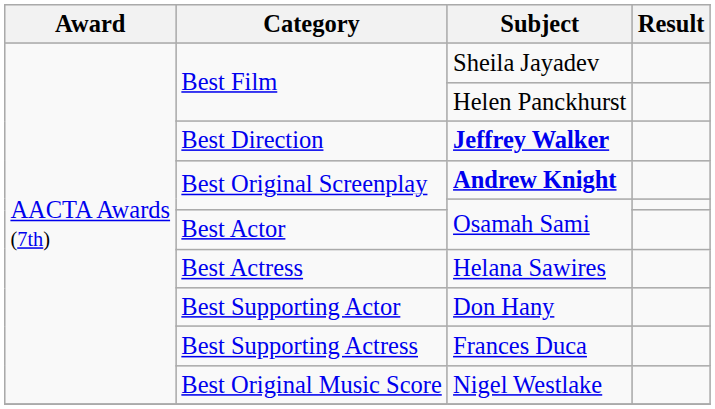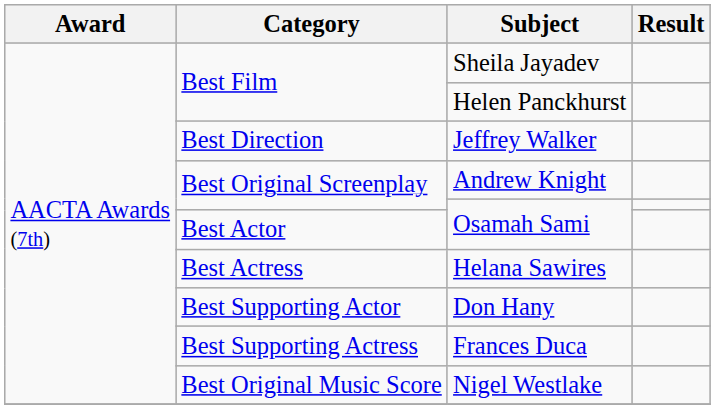Jeffrey Walker | Subject: bold -> normal
Andrew Knight | Subject: bold -> normal
